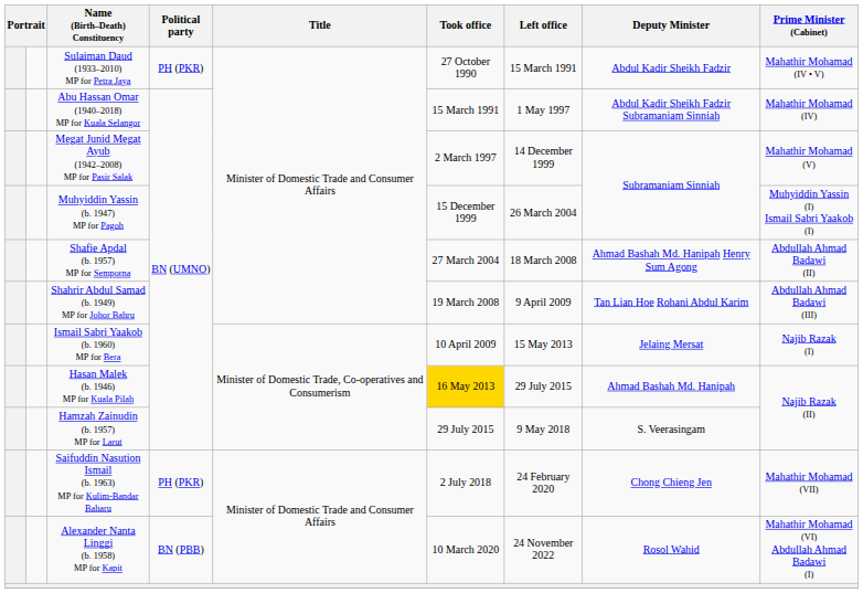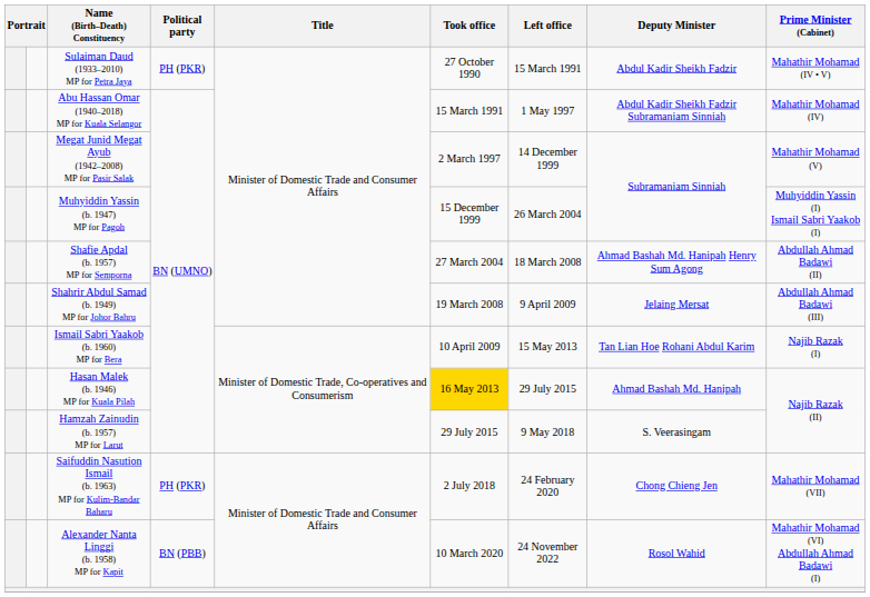Shahrir Abdul Samad (b. 1949) MP for Johor Bahru | Deputy Minister: Tan Lian Hoe Rohani Abdul Karim -> Jelaing Mersat
Ismail Sabri Yaakob (b. 1960) MP for Bera | Deputy Minister: Jelaing Mersat -> Tan Lian Hoe Rohani Abdul Karim
